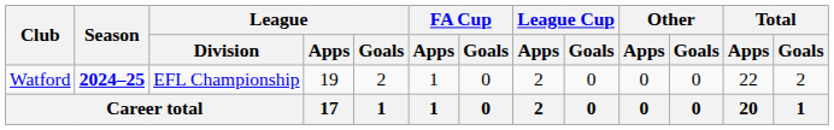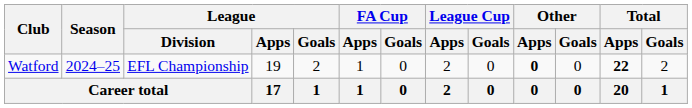Watford | Season: bold -> normal
Watford | Other / Apps: normal -> bold
Watford | Total / Apps: normal -> bold
